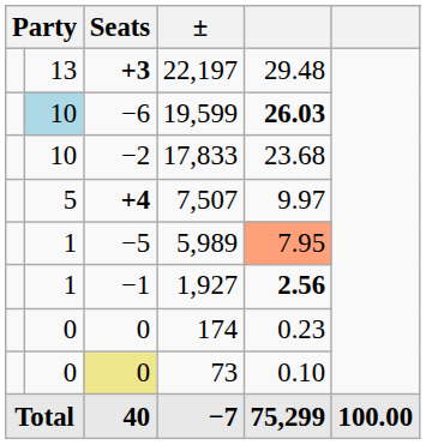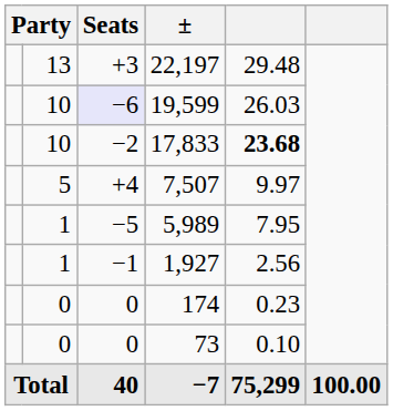22,197 | Seats: bold -> normal
19,599 | column 2: lightblue background -> no background
19,599 | Seats: no background -> lavender background
19,599 | column 5: bold -> normal
17,833 | column 5: normal -> bold
7,507 | Seats: bold -> normal
5,989 | column 5: lightsalmon background -> no background
1,927 | column 5: bold -> normal
73 | Seats: khaki background -> no background
